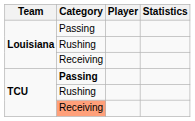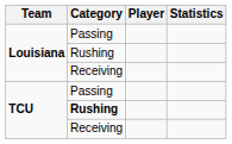TCU / Passing | Category: bold -> normal
TCU / Rushing | Category: normal -> bold
TCU / Receiving | Category: lightsalmon background -> no background
